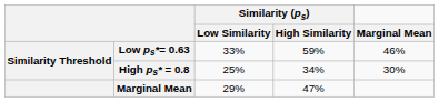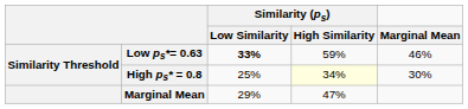Low ps*= 0.63 | Similarity (ps) / Low Similarity: normal -> bold
High ps* = 0.8 | Similarity (ps) / High Similarity: no background -> lightyellow background
